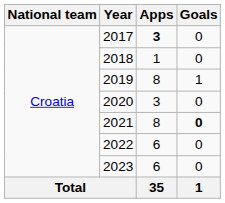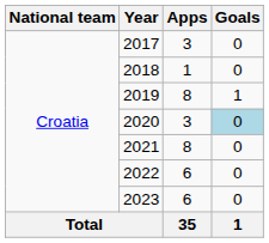2017 | Apps: bold -> normal
2020 | Goals: no background -> lightblue background
2021 | Goals: bold -> normal
